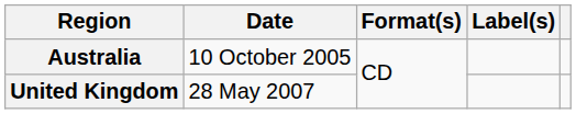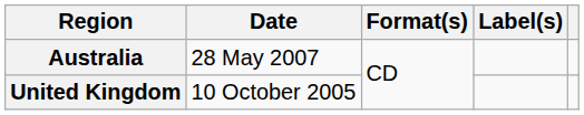Australia | Date: 10 October 2005 -> 28 May 2007
United Kingdom | Date: 28 May 2007 -> 10 October 2005
